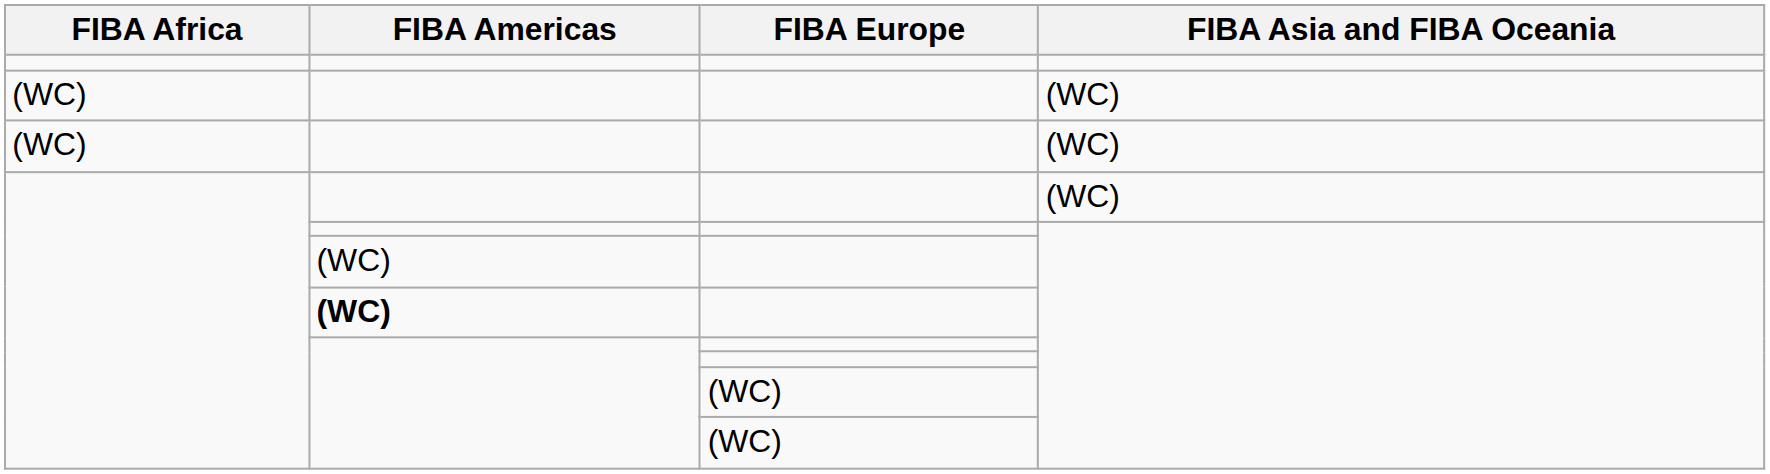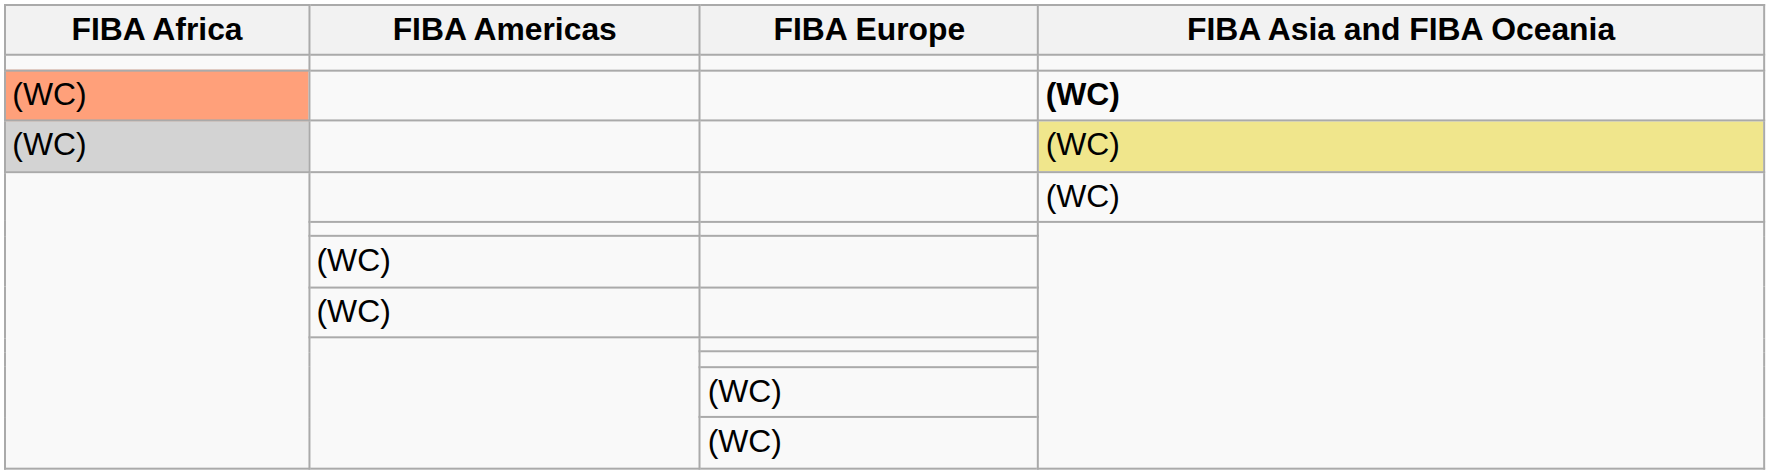row 3 | FIBA Africa: no background -> lightsalmon background
row 3 | FIBA Asia and FIBA Oceania: normal -> bold
row 4 | FIBA Africa: no background -> lightgrey background
row 4 | FIBA Asia and FIBA Oceania: no background -> khaki background
row 8 | FIBA Americas: bold -> normal
